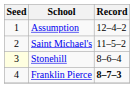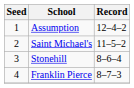Stonehill | Seed: lightyellow background -> no background
Franklin Pierce | Record: bold -> normal
